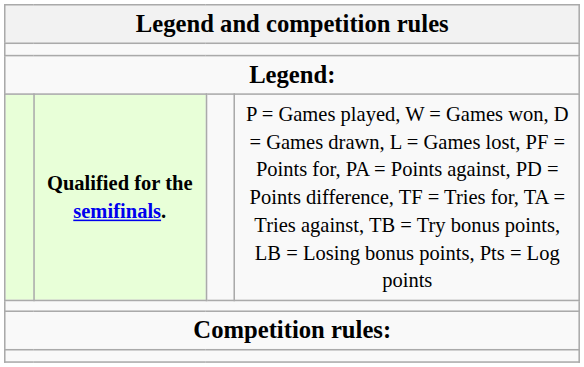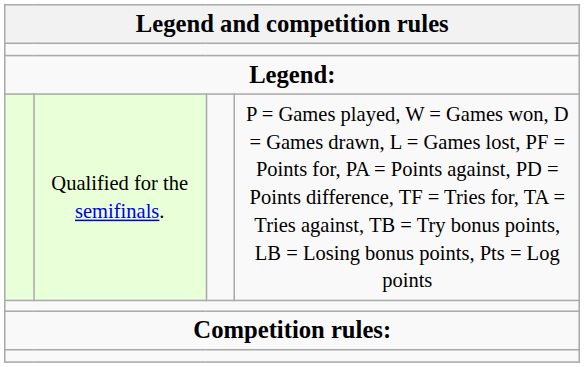Qualified for the semifinals. | column 2: bold -> normal
